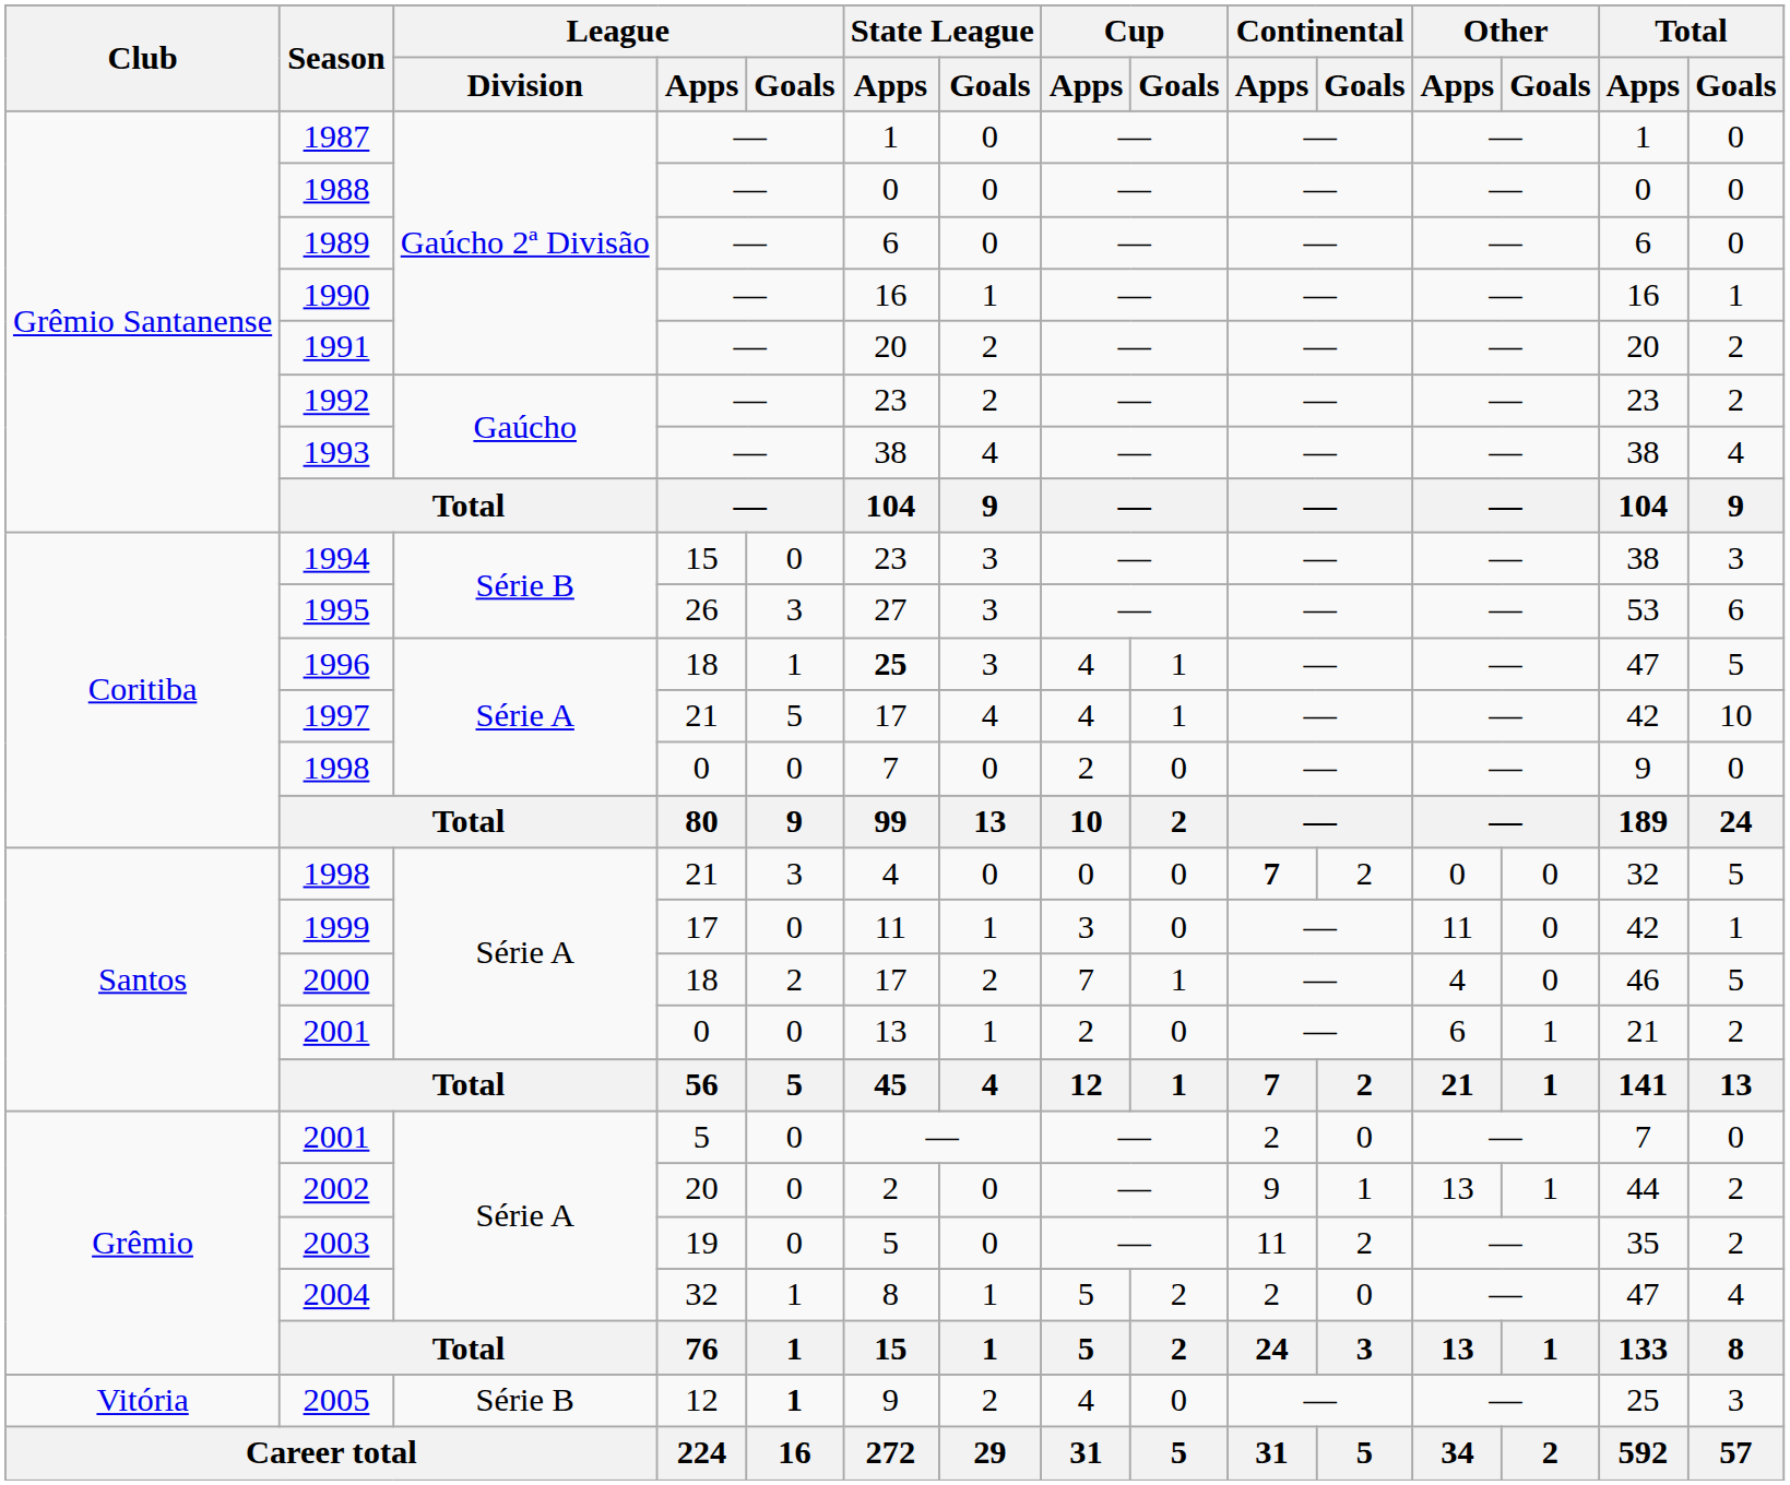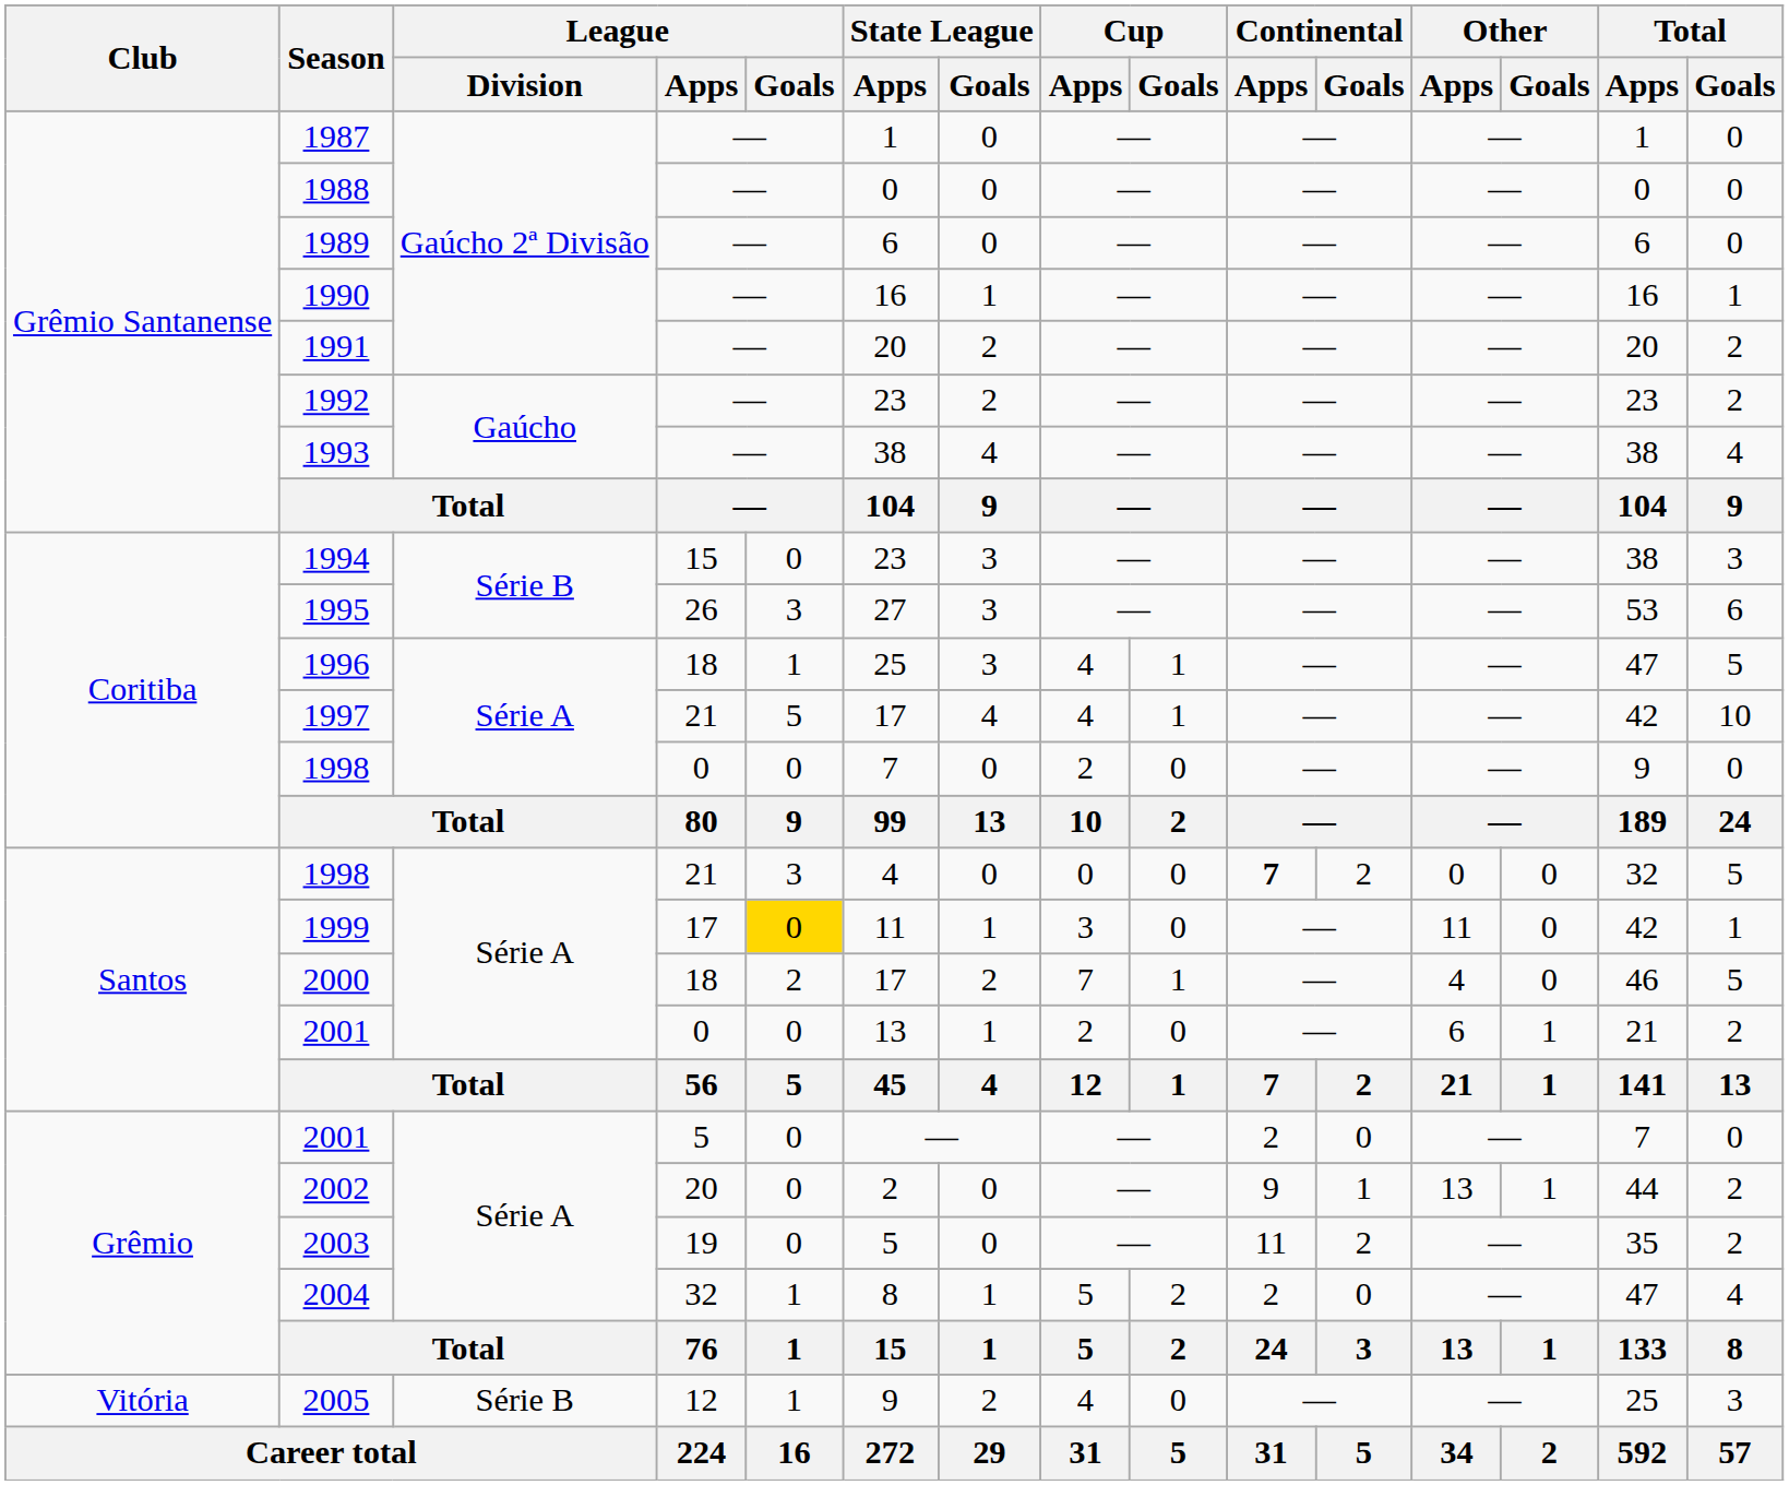1996 | State League / Apps: bold -> normal
1999 | League / Goals: no background -> gold background
2005 | League / Goals: bold -> normal
